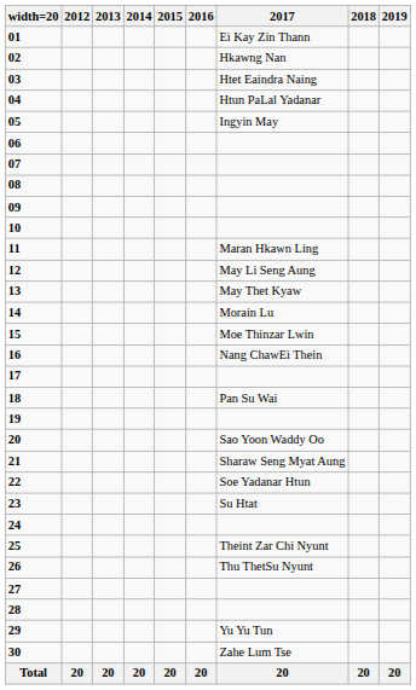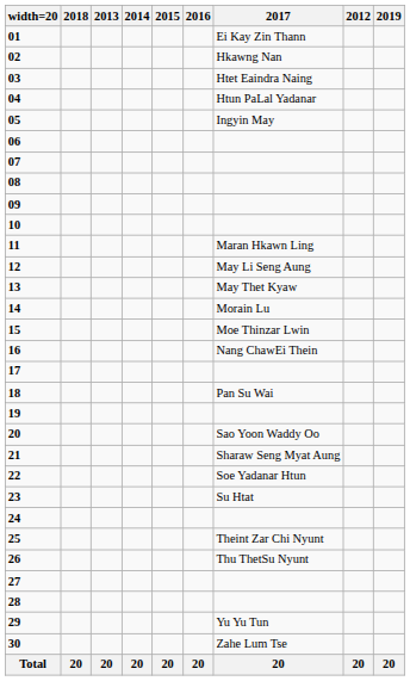columns swapped: 2012 <-> 2018
